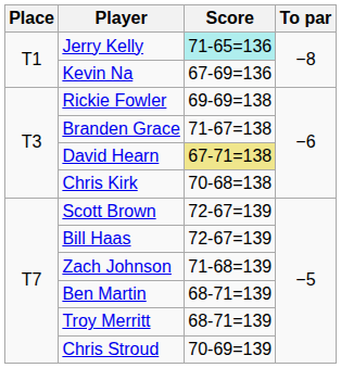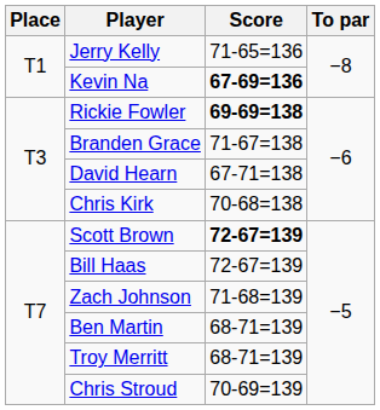Jerry Kelly | Score: paleturquoise background -> no background
Kevin Na | Score: normal -> bold
Rickie Fowler | Score: normal -> bold
David Hearn | Score: khaki background -> no background
Scott Brown | Score: normal -> bold
